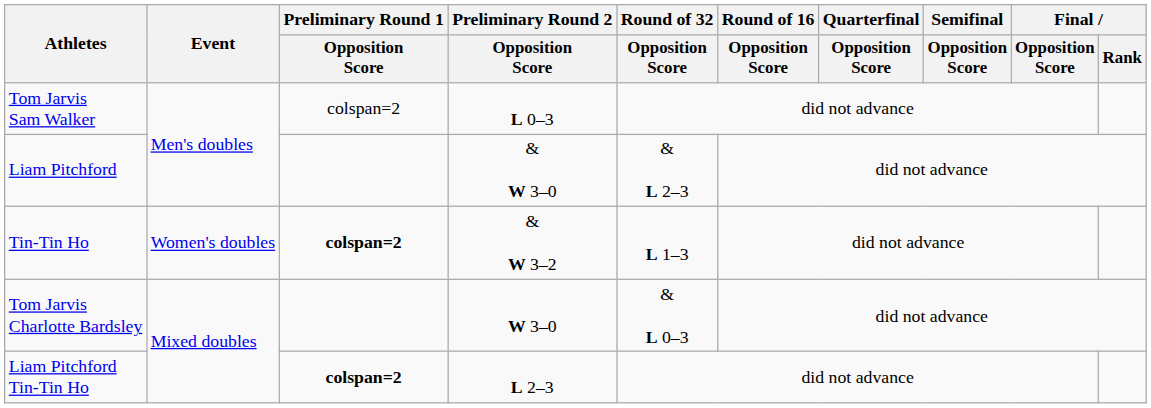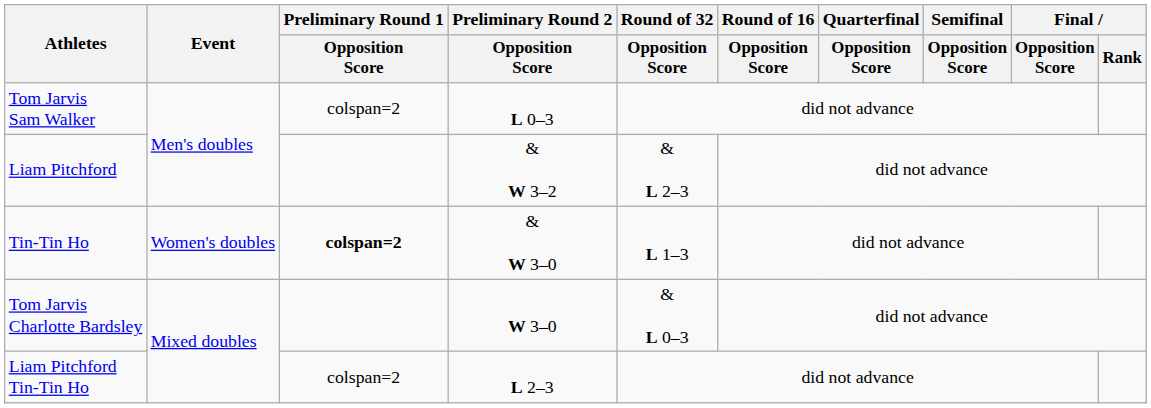Liam Pitchford | Preliminary Round 2 / Opposition Score: & W 3–0 -> & W 3–2
Tin-Tin Ho | Preliminary Round 2 / Opposition Score: & W 3–2 -> & W 3–0
Liam Pitchford Tin-Tin Ho | Preliminary Round 1 / Opposition Score: bold -> normal
